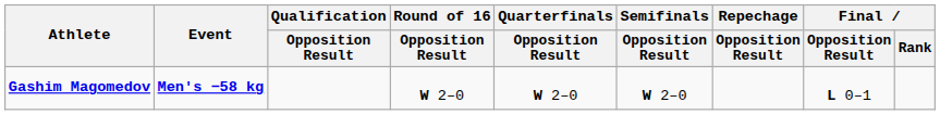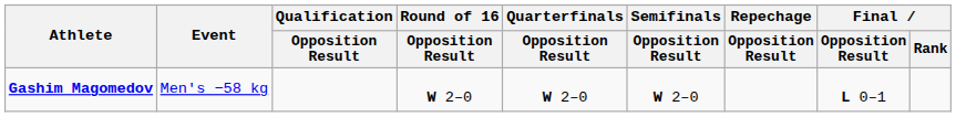Gashim Magomedov | Event: bold -> normal
